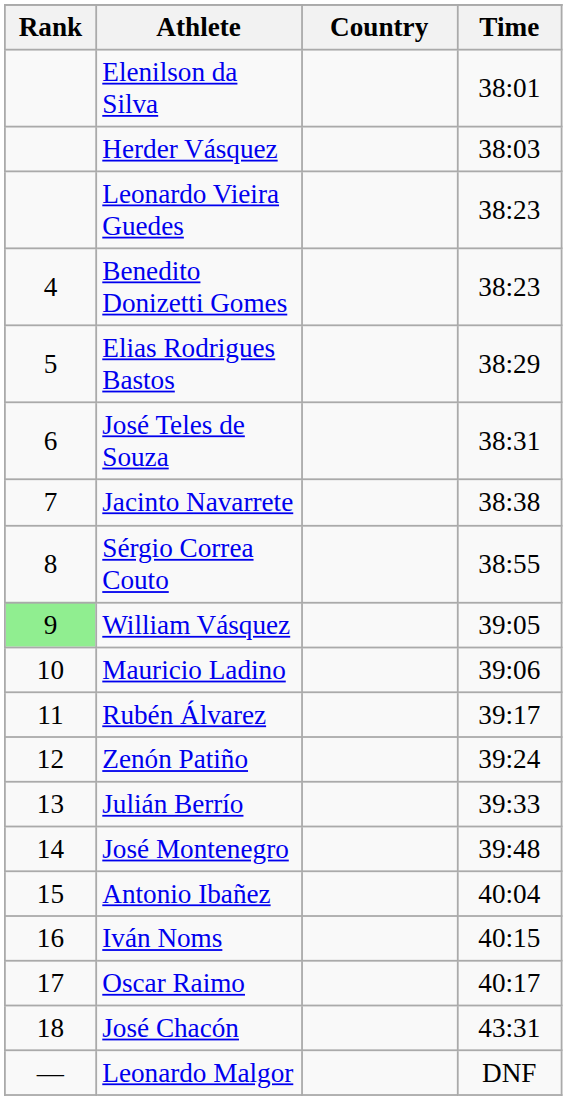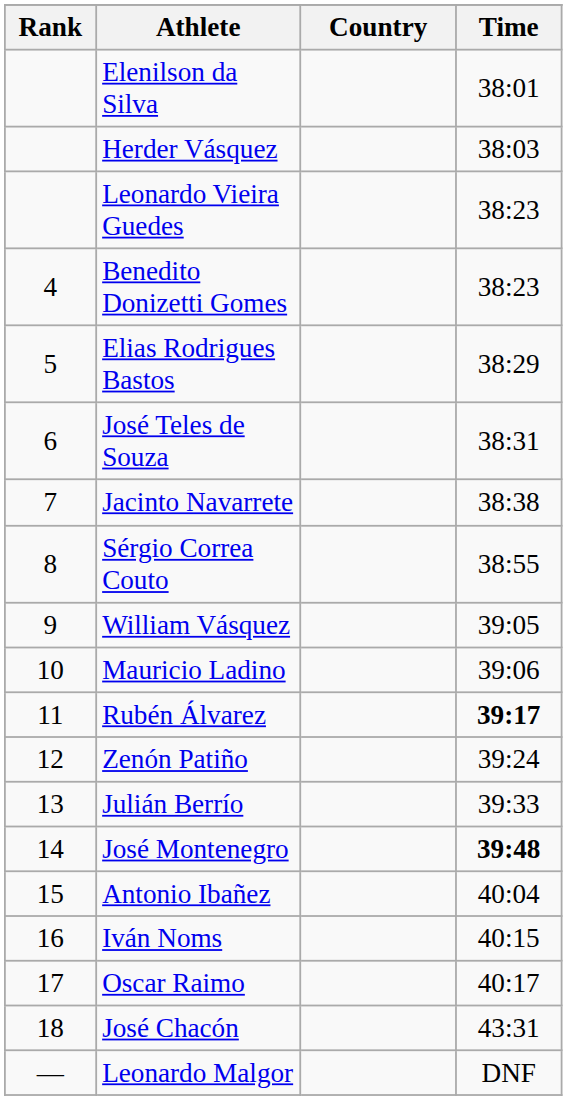William Vásquez | Rank: lightgreen background -> no background
Rubén Álvarez | Time: normal -> bold
José Montenegro | Time: normal -> bold
